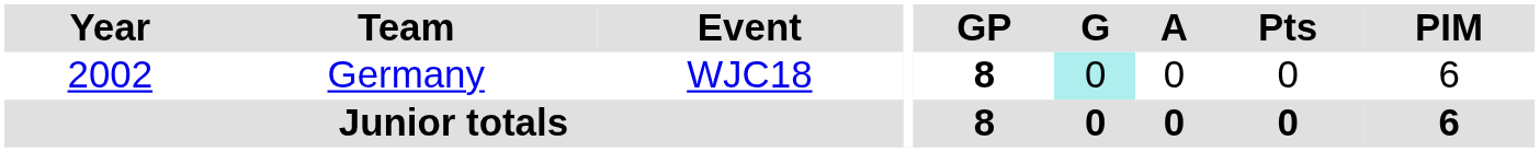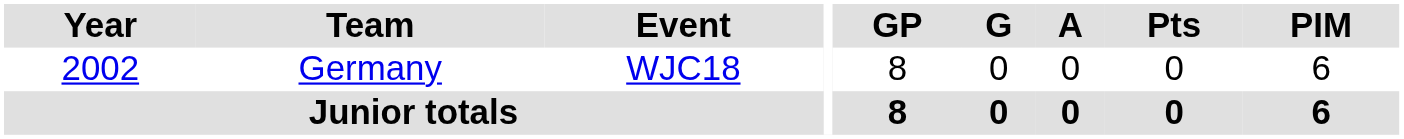Germany | GP: bold -> normal
Germany | G: paleturquoise background -> no background
